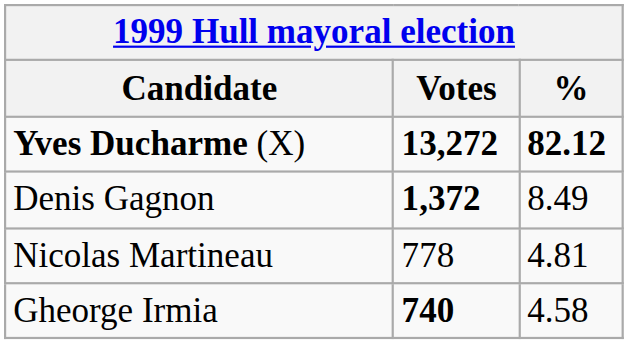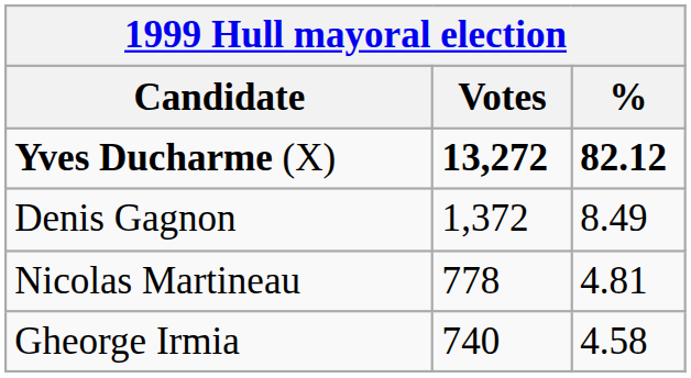Denis Gagnon | Votes: bold -> normal
Gheorge Irmia | Votes: bold -> normal
